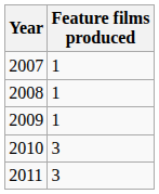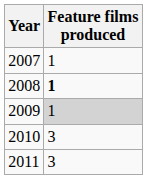2008 | Feature films produced: normal -> bold
2009 | Feature films produced: no background -> lightgrey background
